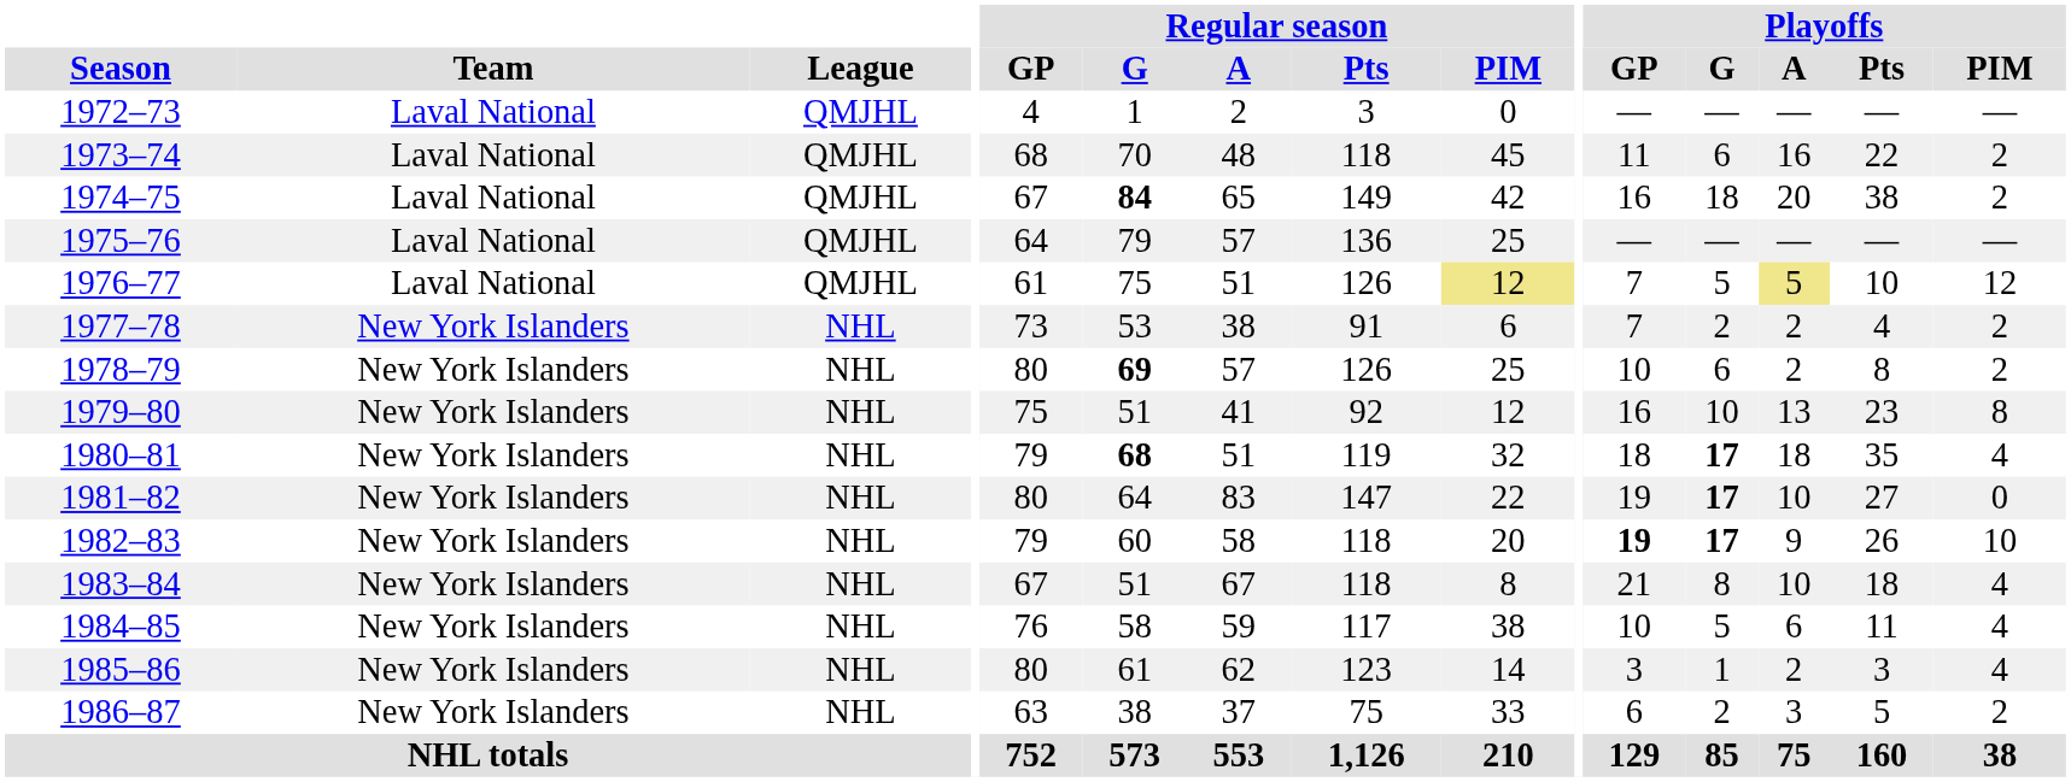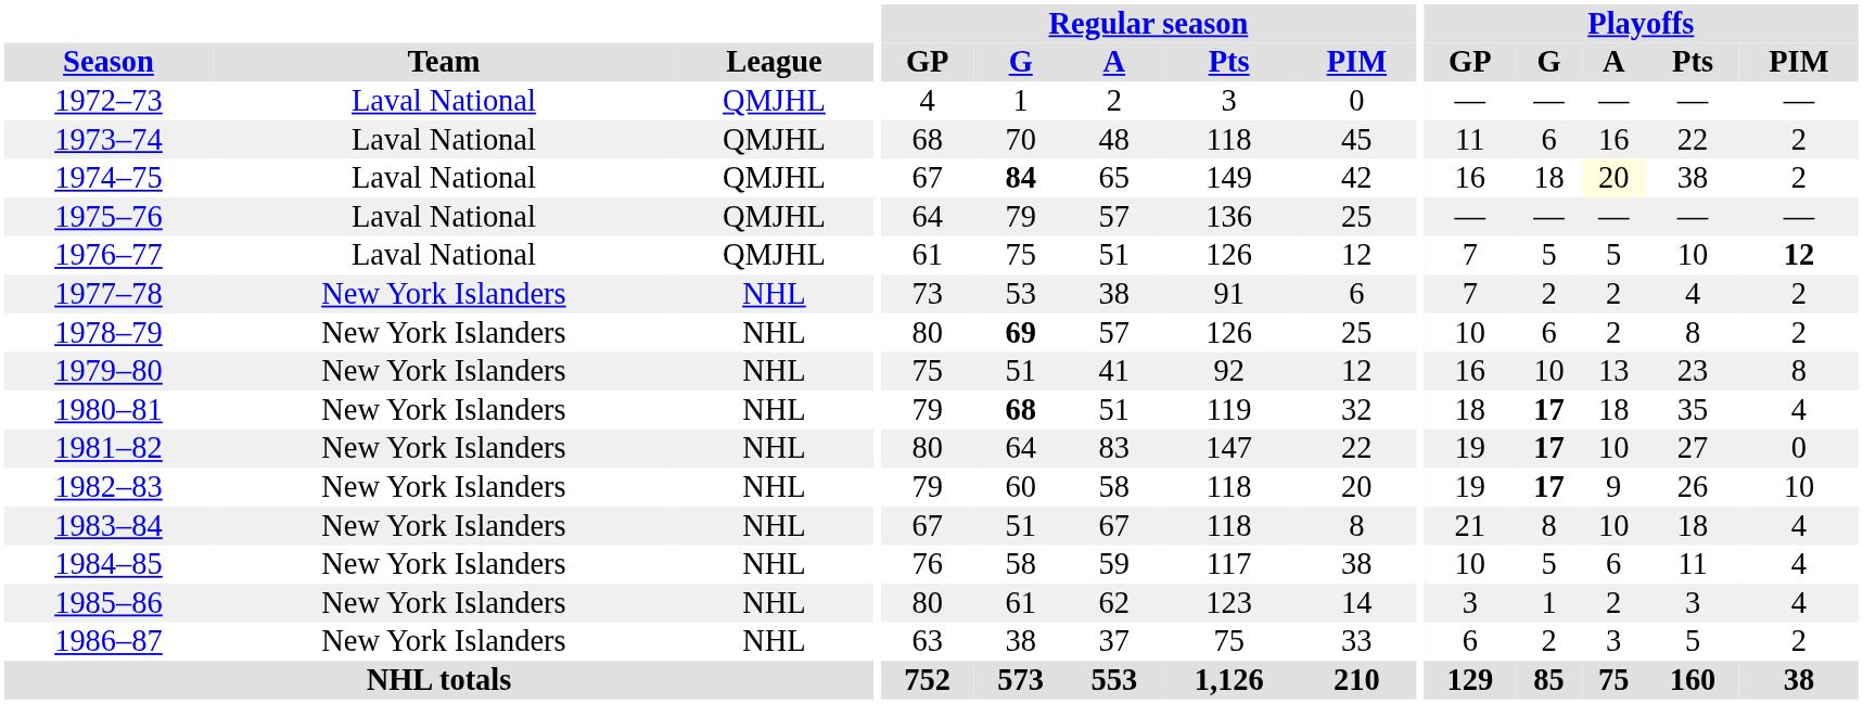1974–75 | Playoffs / A: no background -> lightyellow background
1976–77 | Regular season / PIM: khaki background -> no background
1976–77 | Playoffs / A: khaki background -> no background
1976–77 | Playoffs / PIM: normal -> bold
1982–83 | Playoffs / GP: bold -> normal
